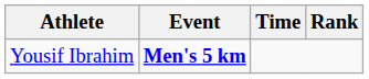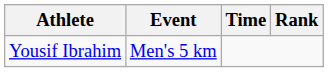Yousif Ibrahim | Event: bold -> normal
